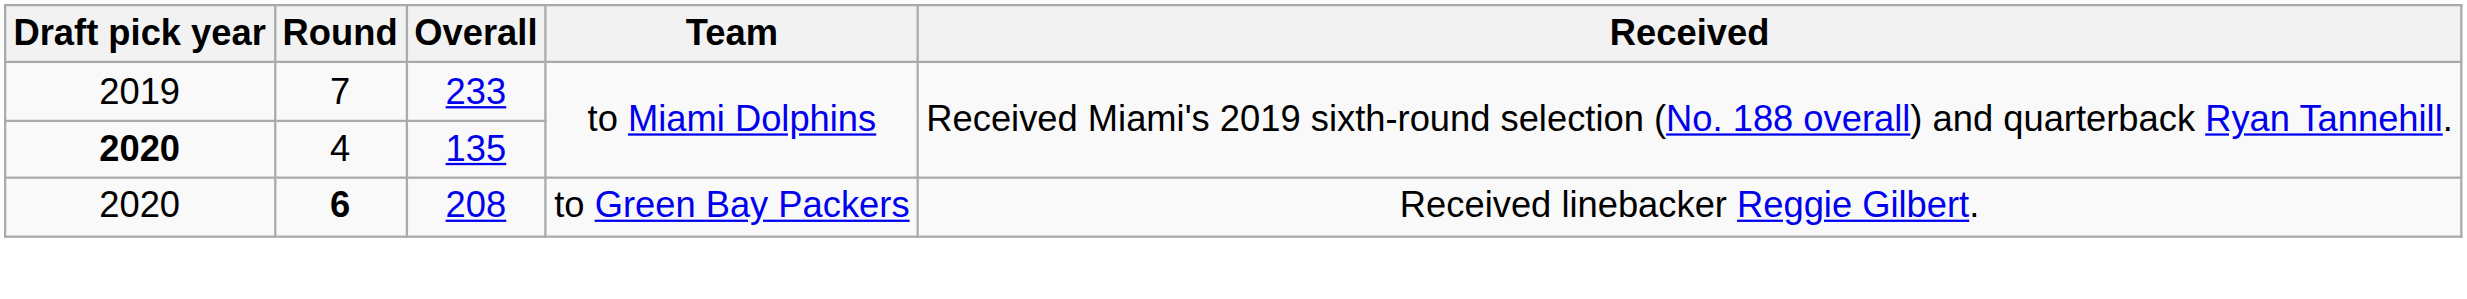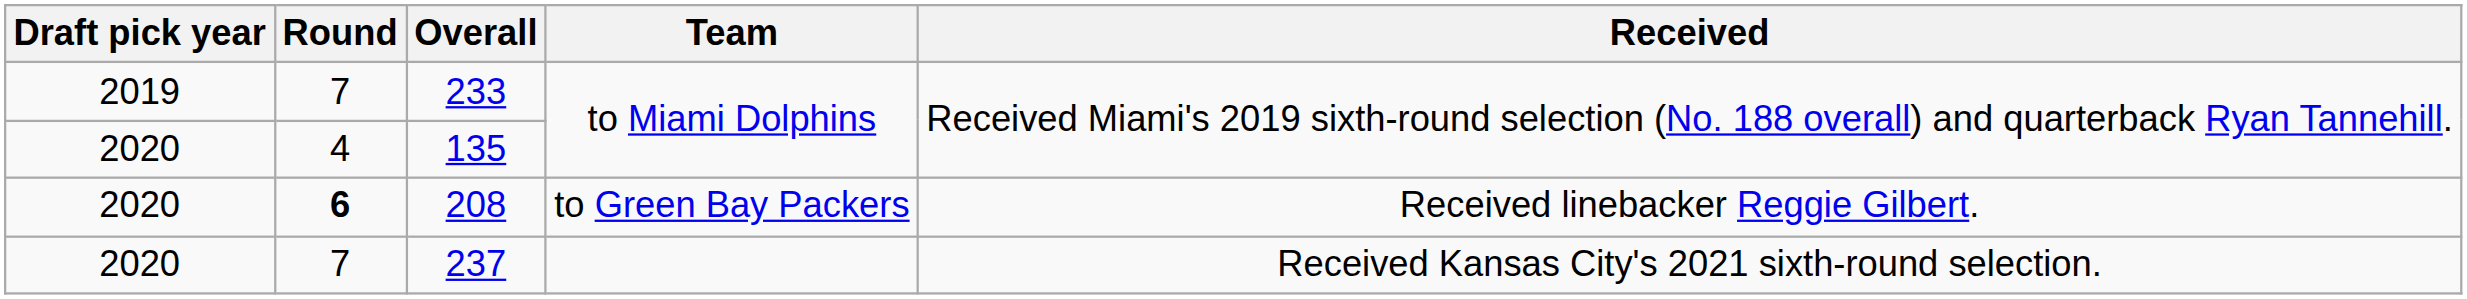135 | Draft pick year: bold -> normal
+ row: 2020 | 7 | 237 | Received Kansas City's 2021 sixth-round selection.
